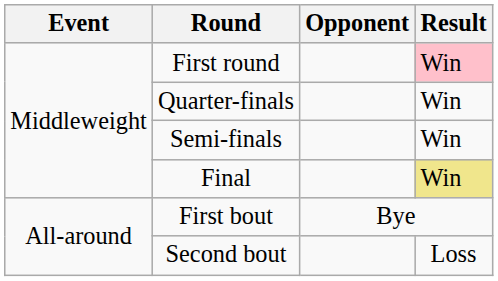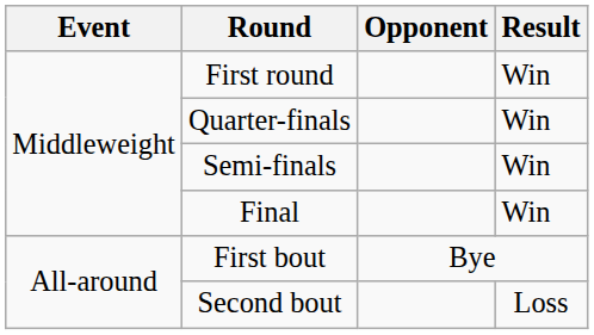First round | Result: pink background -> no background
Final | Result: khaki background -> no background
